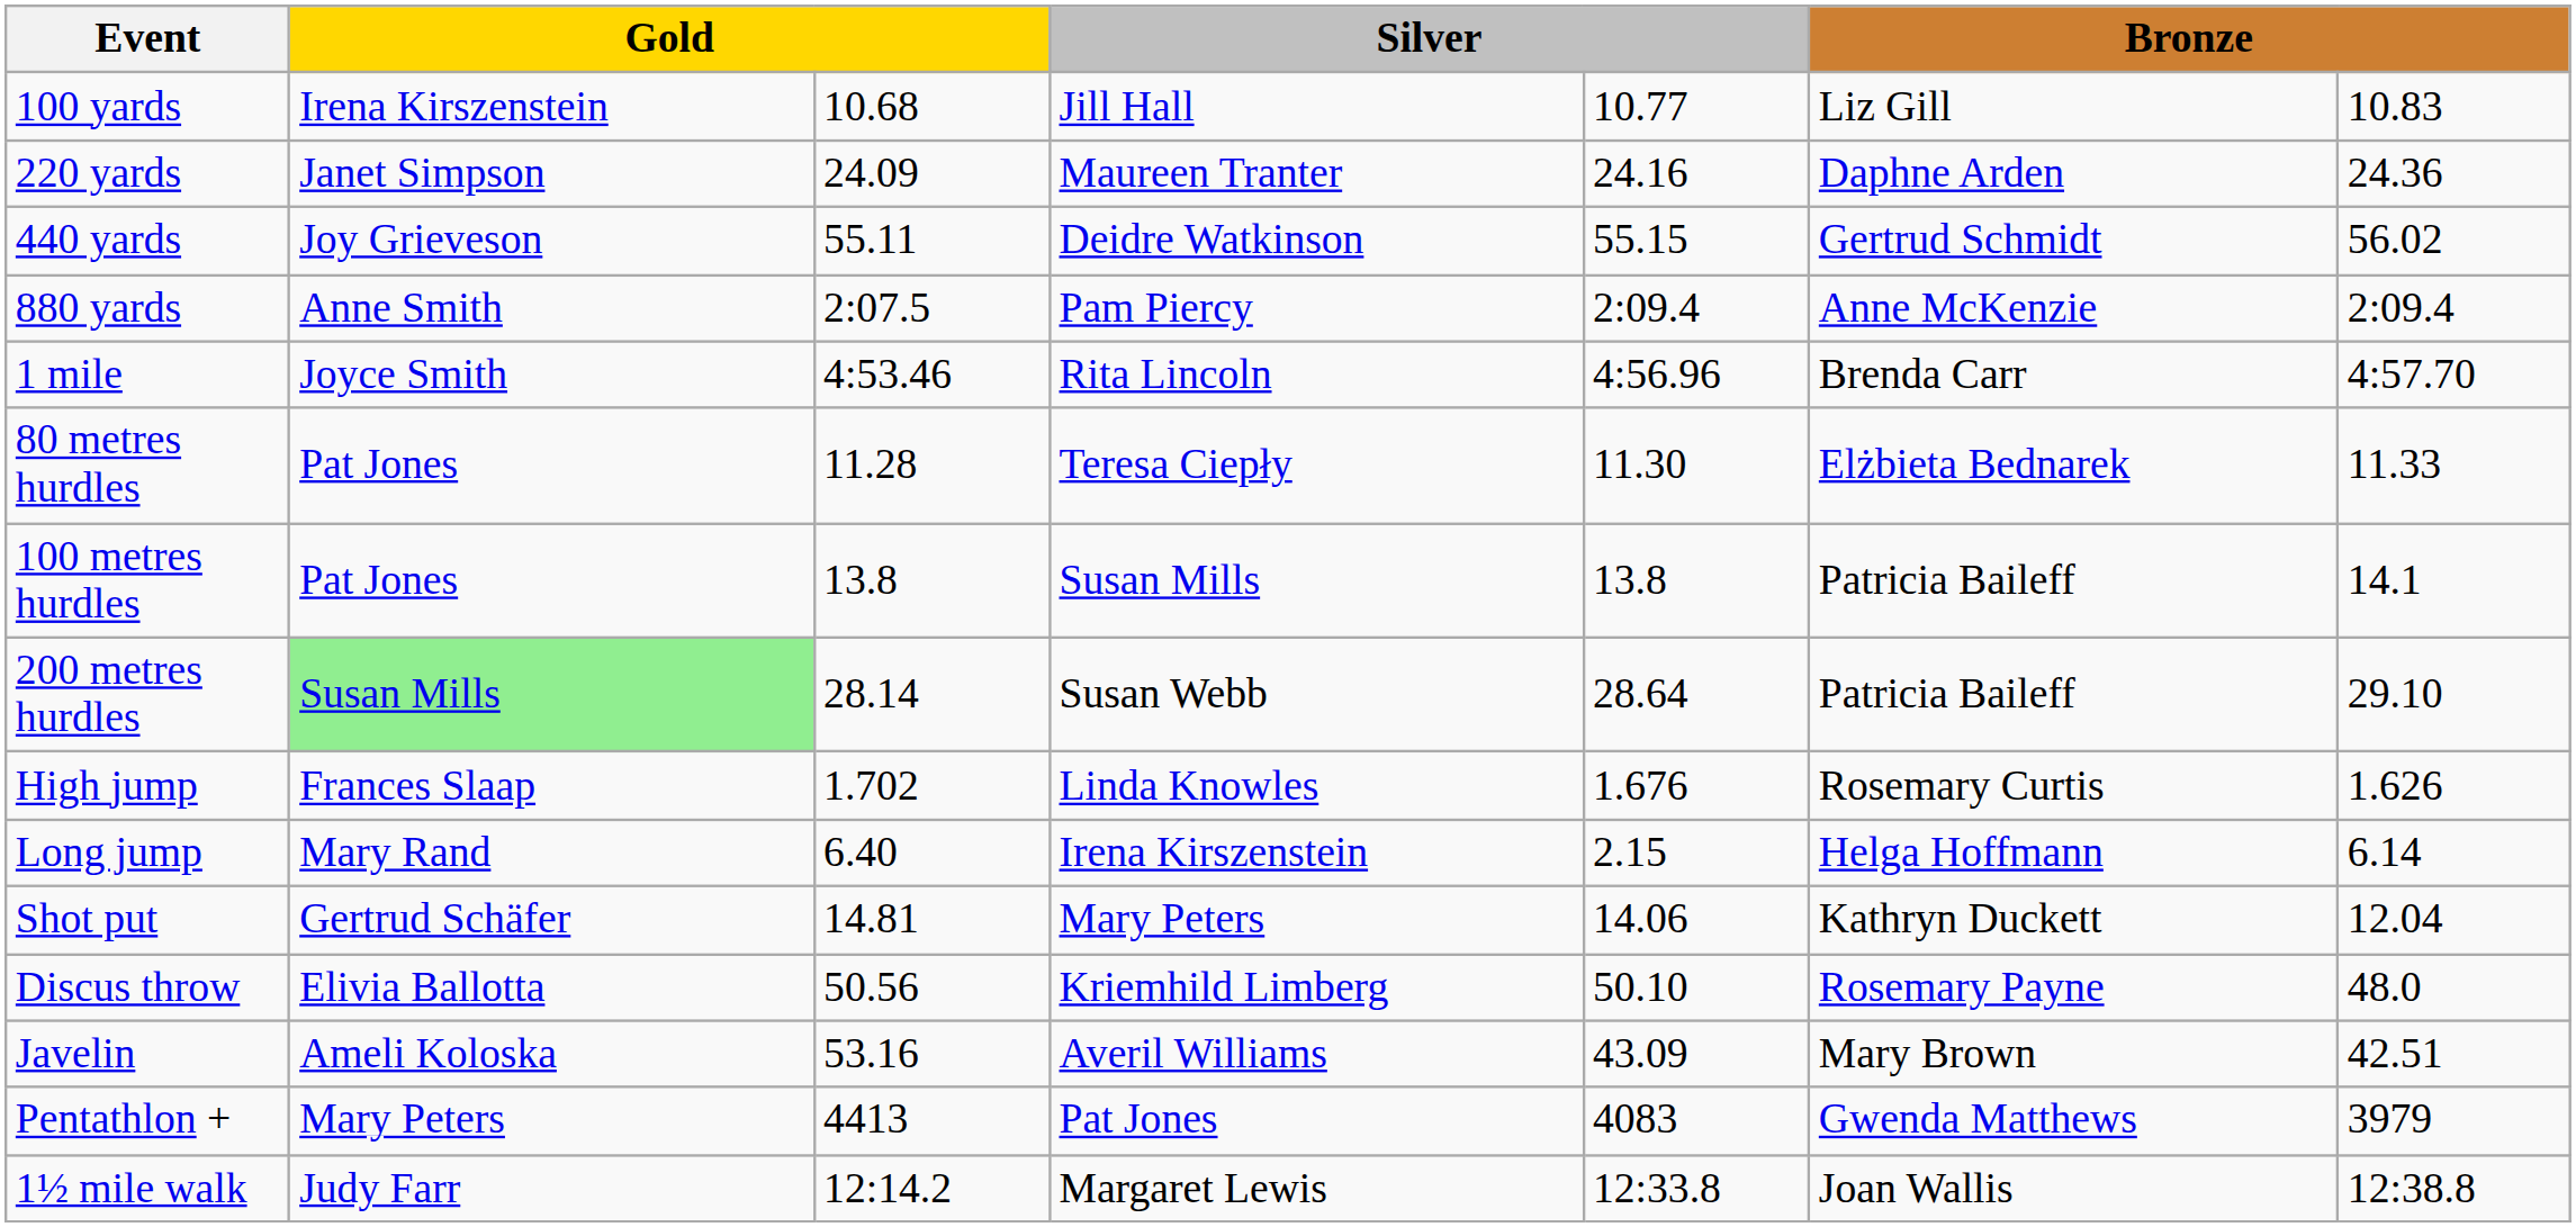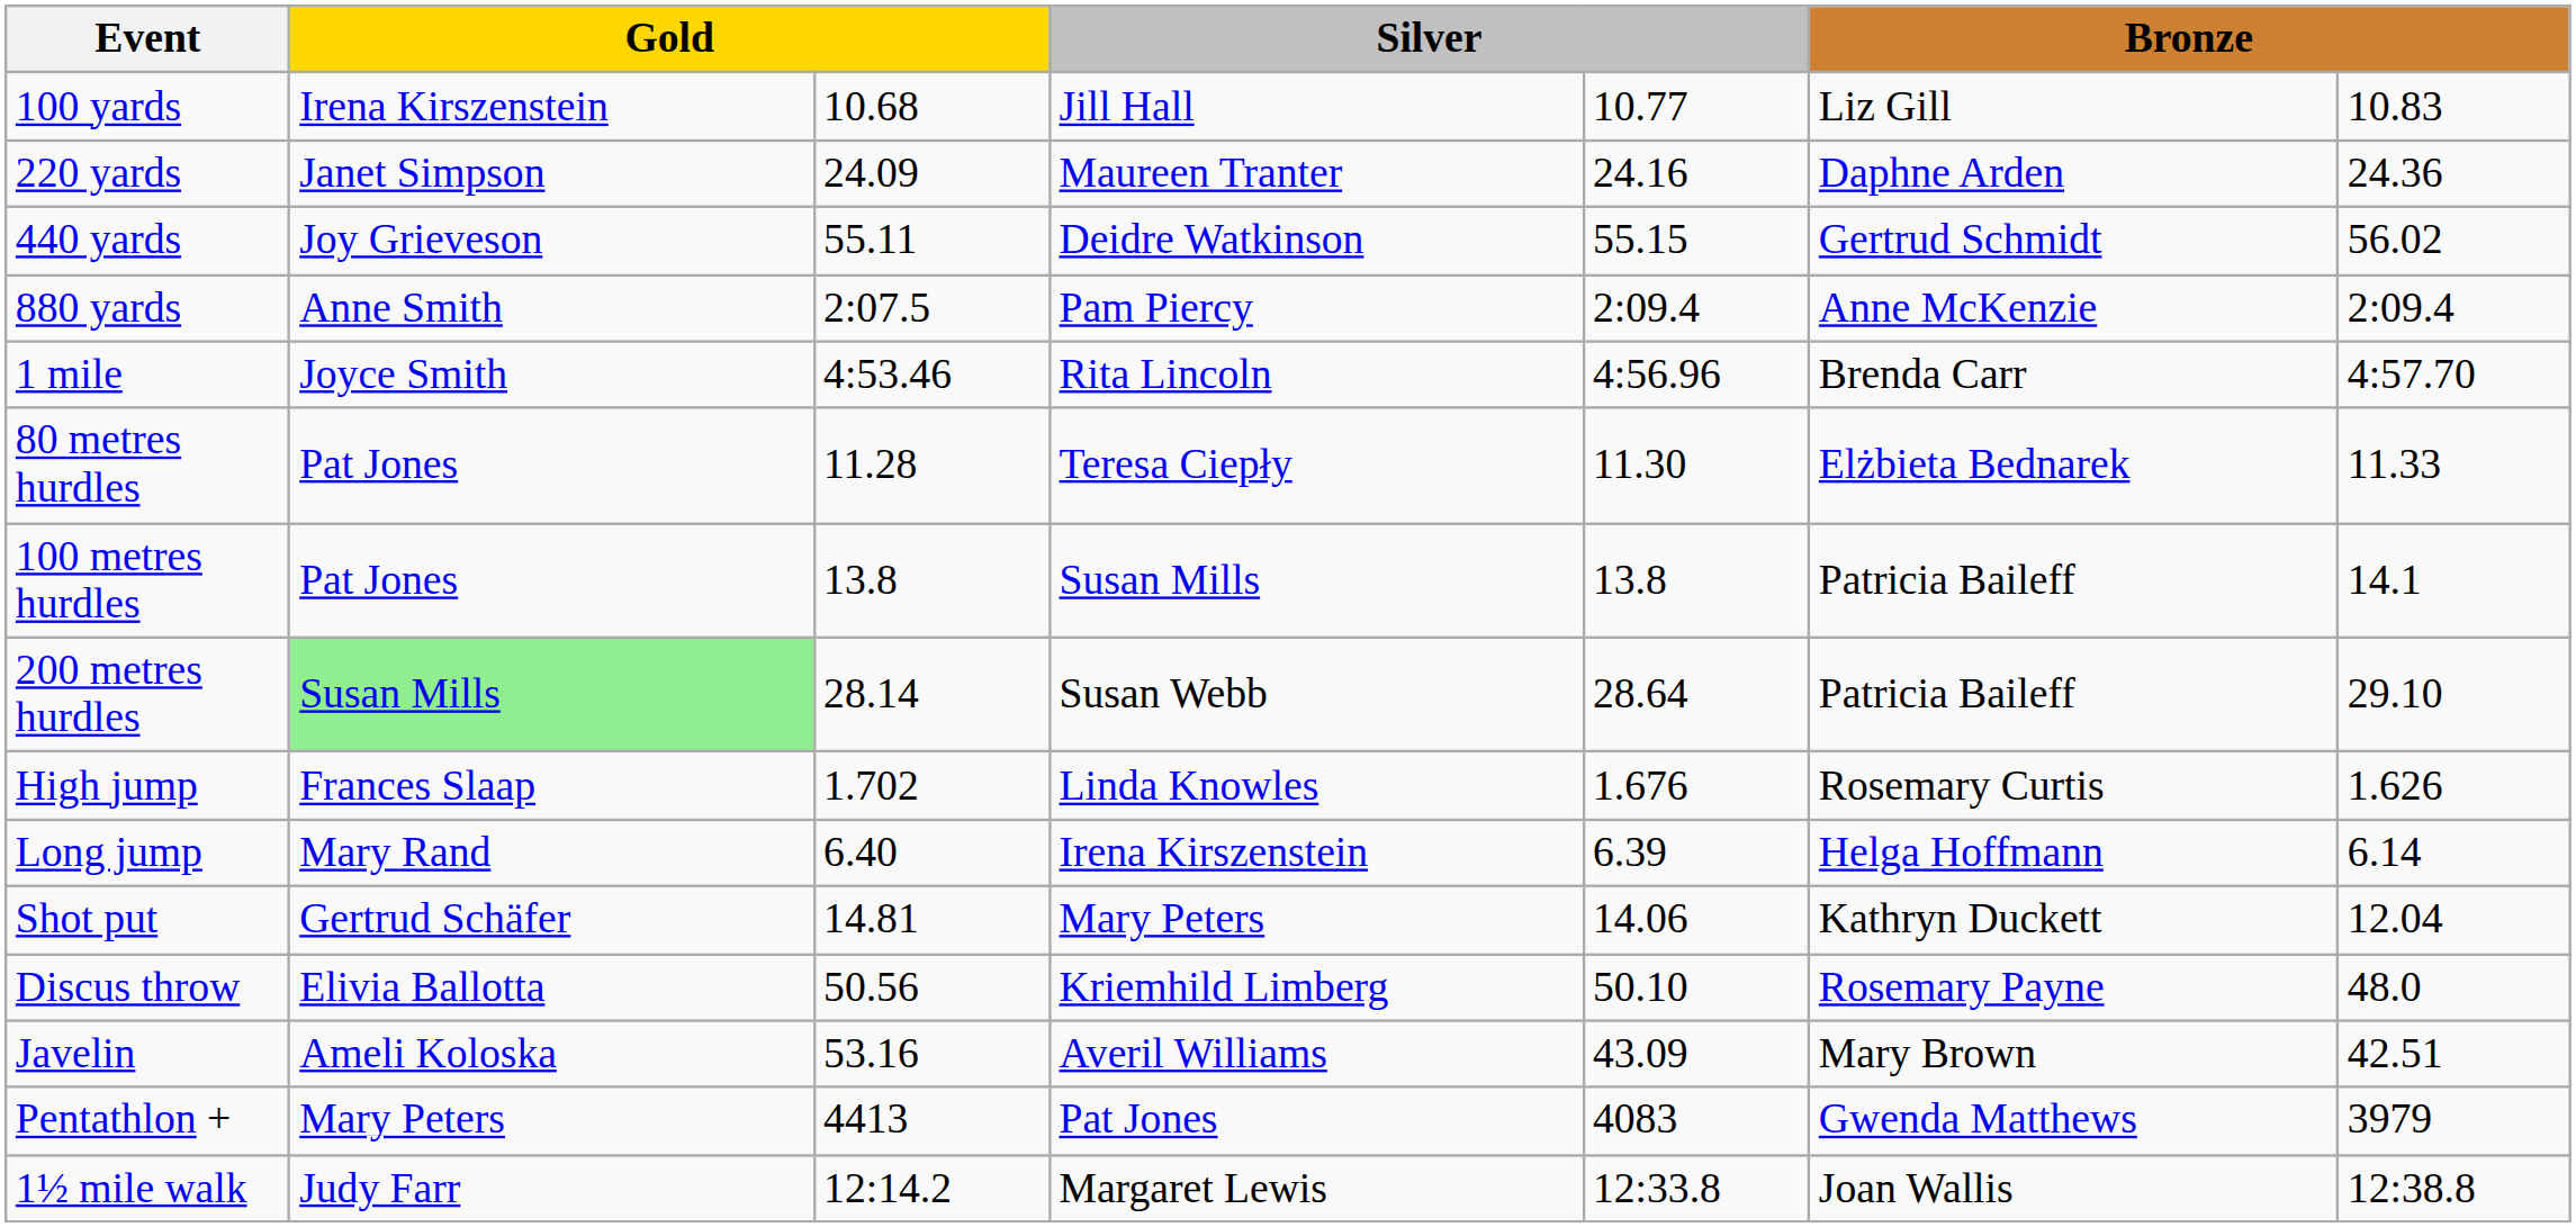Long jump | column 5: 2.15 -> 6.39
